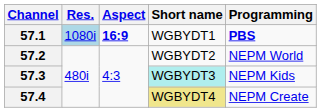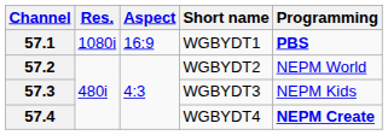57.1 | Res.: lightblue background -> no background
57.1 | Aspect: bold -> normal
57.3 | Short name: paleturquoise background -> no background
57.4 | Short name: khaki background -> no background
57.4 | Programming: normal -> bold
